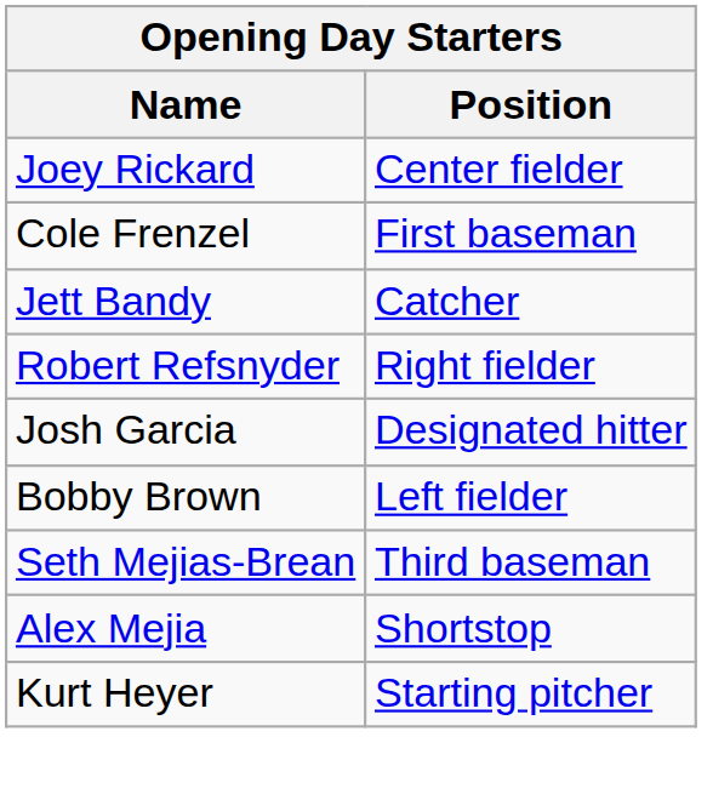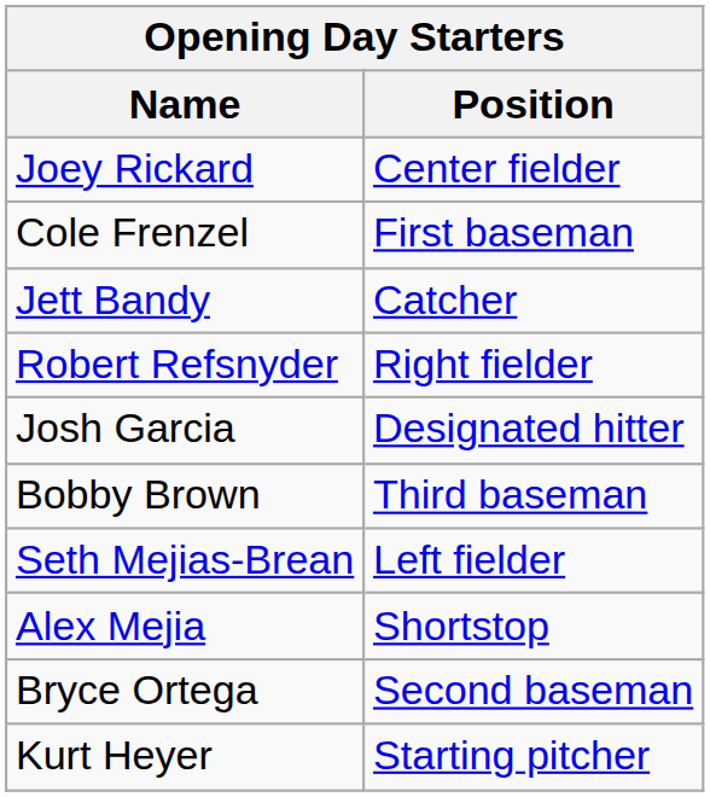Bobby Brown | Position: Left fielder -> Third baseman
Seth Mejias-Brean | Position: Third baseman -> Left fielder
+ row: Bryce Ortega | Second baseman
